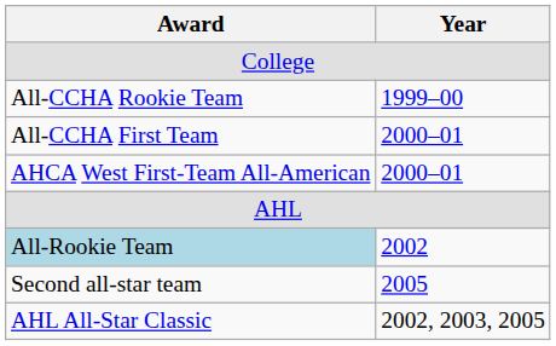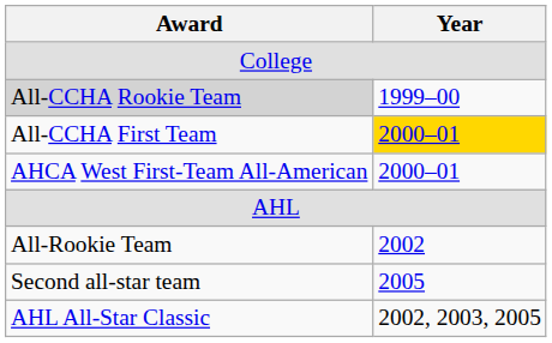All-CCHA Rookie Team | Award: no background -> lightgrey background
All-CCHA First Team | Year: no background -> gold background
All-Rookie Team | Award: lightblue background -> no background
